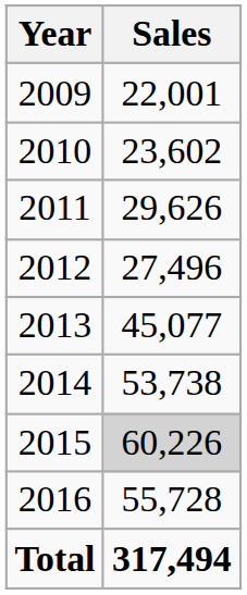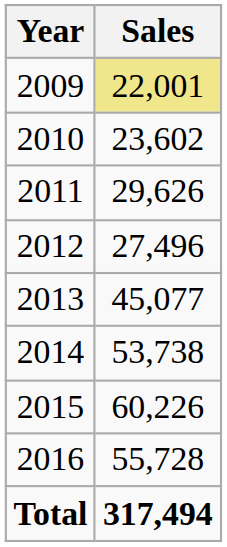2009 | Sales: no background -> khaki background
2015 | Sales: lightgrey background -> no background
